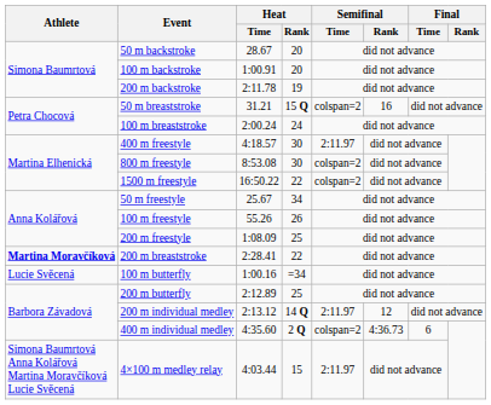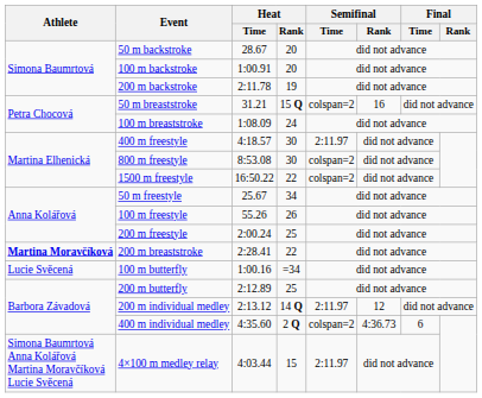100 m breaststroke | Heat / Time: 2:00.24 -> 1:08.09
200 m freestyle | Heat / Time: 1:08.09 -> 2:00.24
